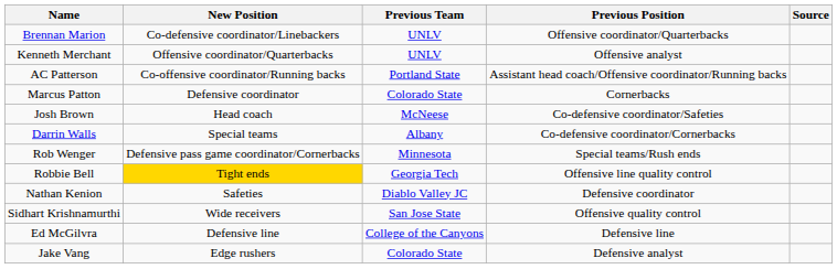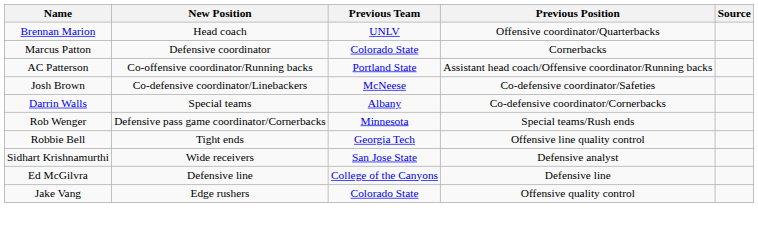Brennan Marion | New Position: Co-defensive coordinator/Linebackers -> Head coach
- row: Kenneth Merchant | Offensive coordinator/Quarterbacks | UNLV | Offensive analyst
rows swapped: AC Patterson <-> Marcus Patton
Josh Brown | New Position: Head coach -> Co-defensive coordinator/Linebackers
Robbie Bell | New Position: gold background -> no background
- row: Nathan Kenion | Safeties | Diablo Valley JC | Defensive coordinator
Sidhart Krishnamurthi | Previous Position: Offensive quality control -> Defensive analyst
Jake Vang | Previous Position: Defensive analyst -> Offensive quality control
